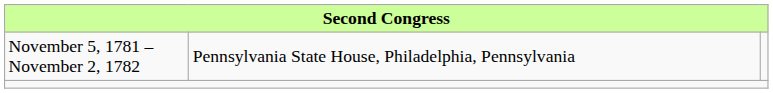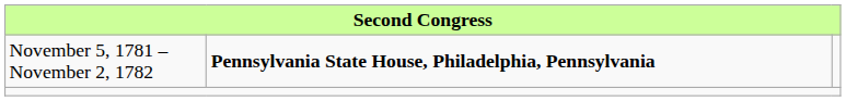November 5, 1781 –November 2, 1782 | column 2: normal -> bold
